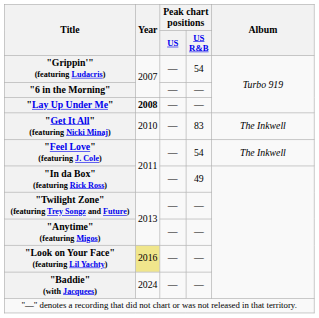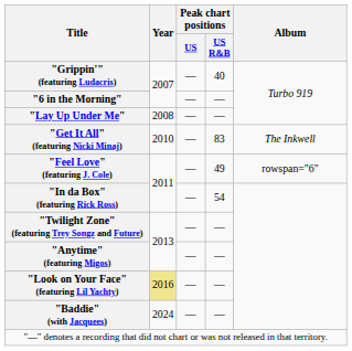"Grippin'" (featuring Ludacris) | Peak chart positions / US R&B: 54 -> 40
"Lay Up Under Me" | Year: bold -> normal
"Feel Love" (featuring J. Cole) | Peak chart positions / US R&B: 54 -> 49
"Feel Love" (featuring J. Cole) | Album: The Inkwell -> rowspan="6"
"In da Box" (featuring Rick Ross) | Peak chart positions / US R&B: 49 -> 54
